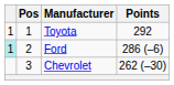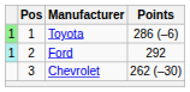Toyota | column 1: no background -> lightgreen background
Toyota | Points: 292 -> 286 (–6)
Ford | Points: 286 (–6) -> 292
